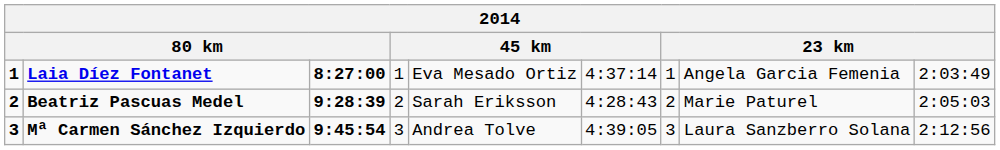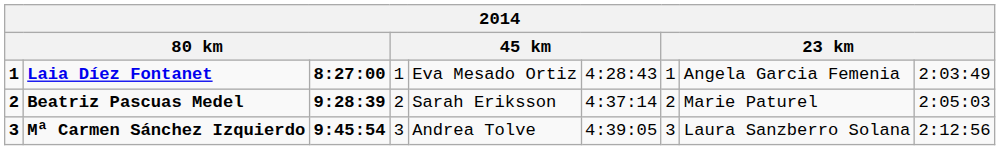Laia Díez Fontanet | column 6: 4:37:14 -> 4:28:43
Beatriz Pascuas Medel | column 6: 4:28:43 -> 4:37:14
